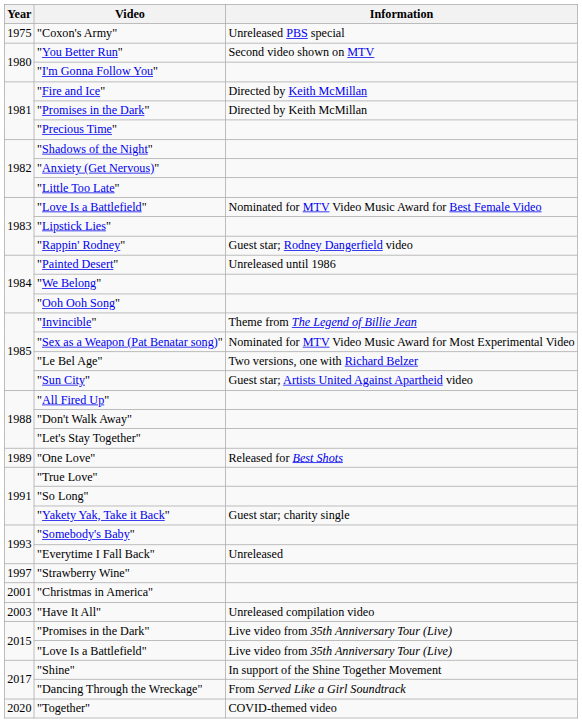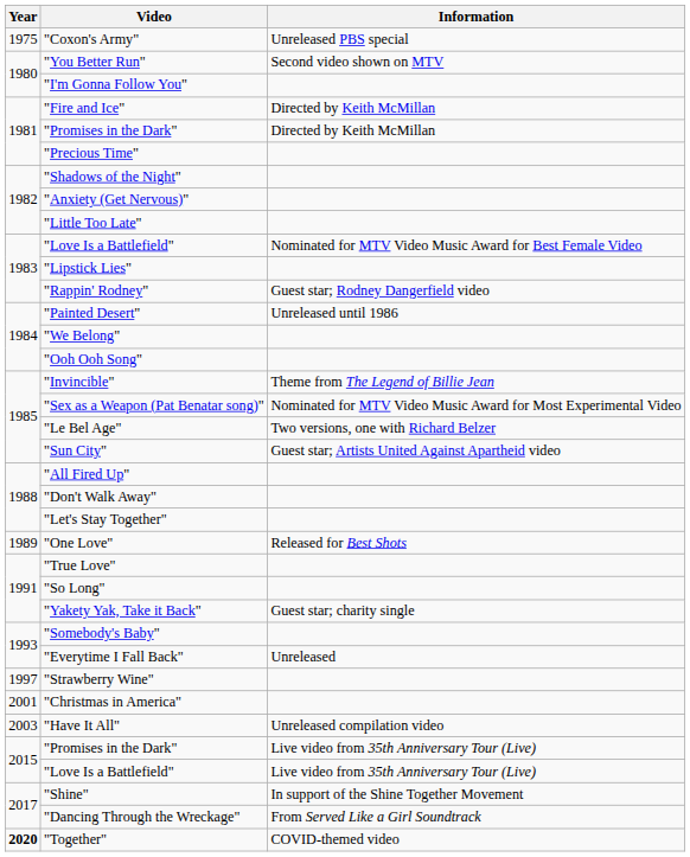"Together" | Year: normal -> bold
